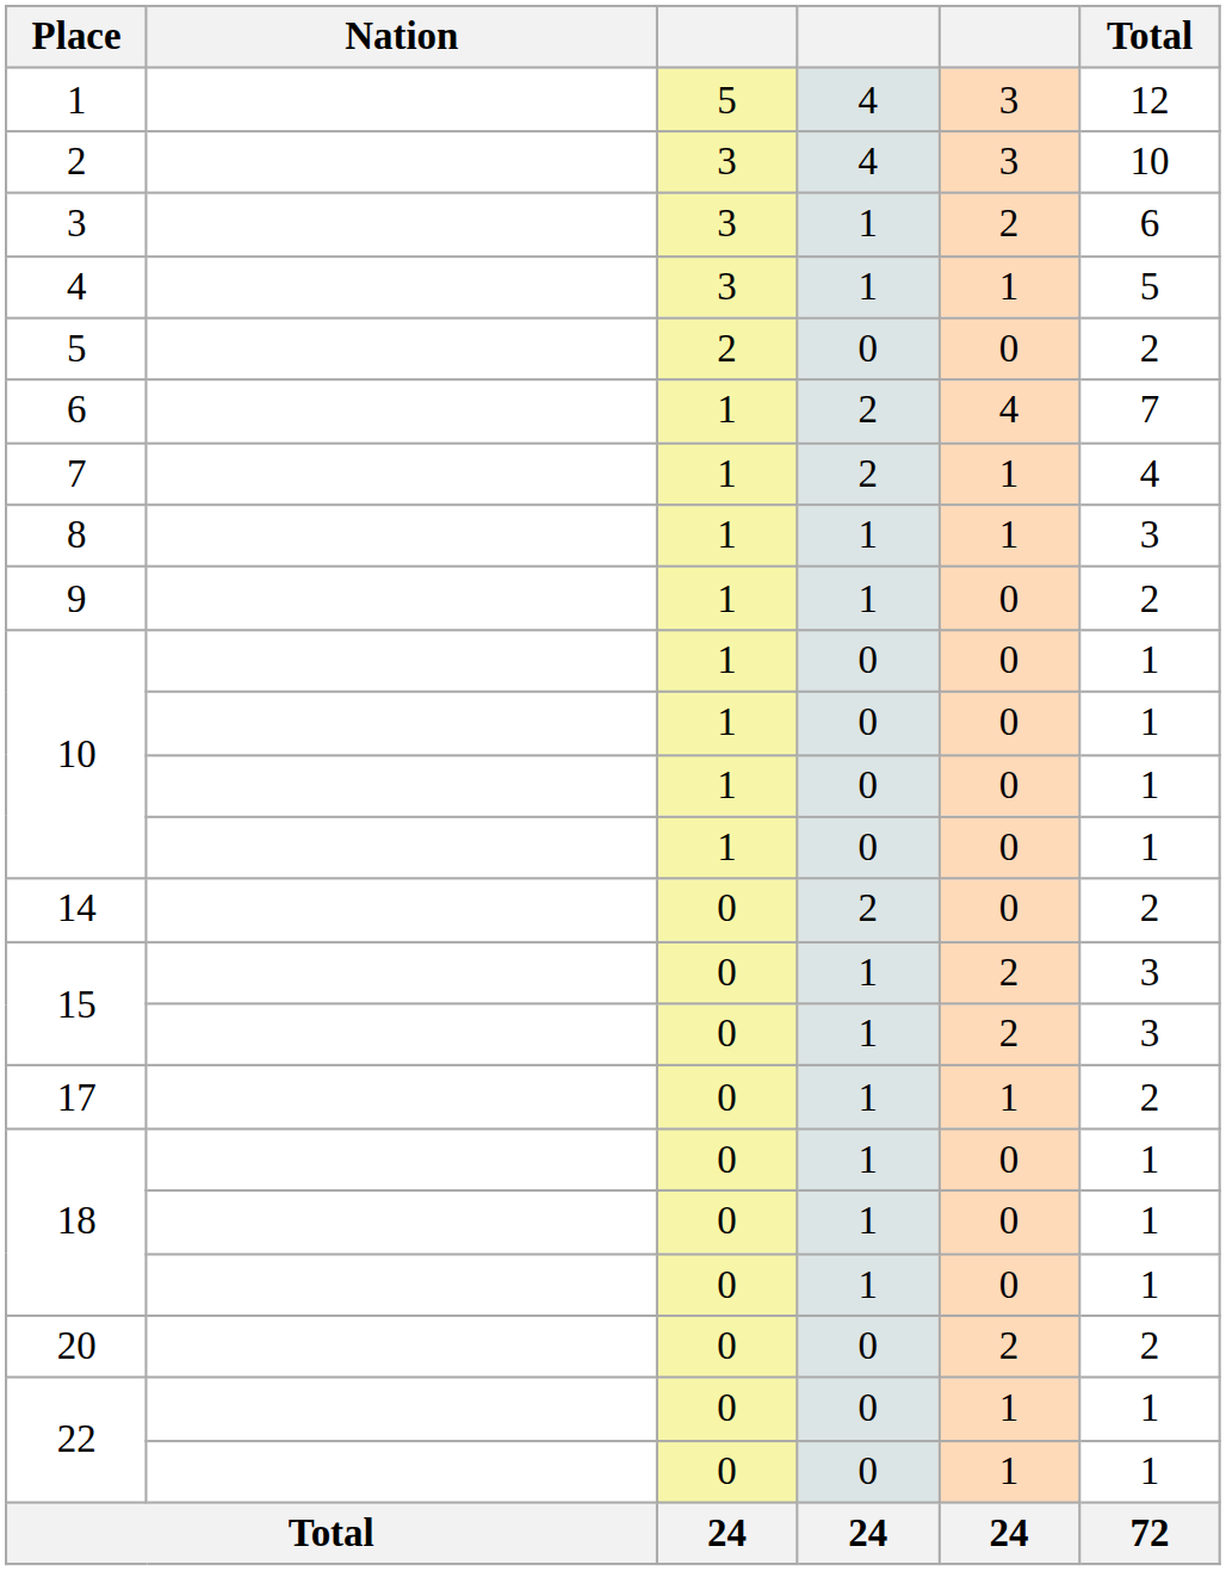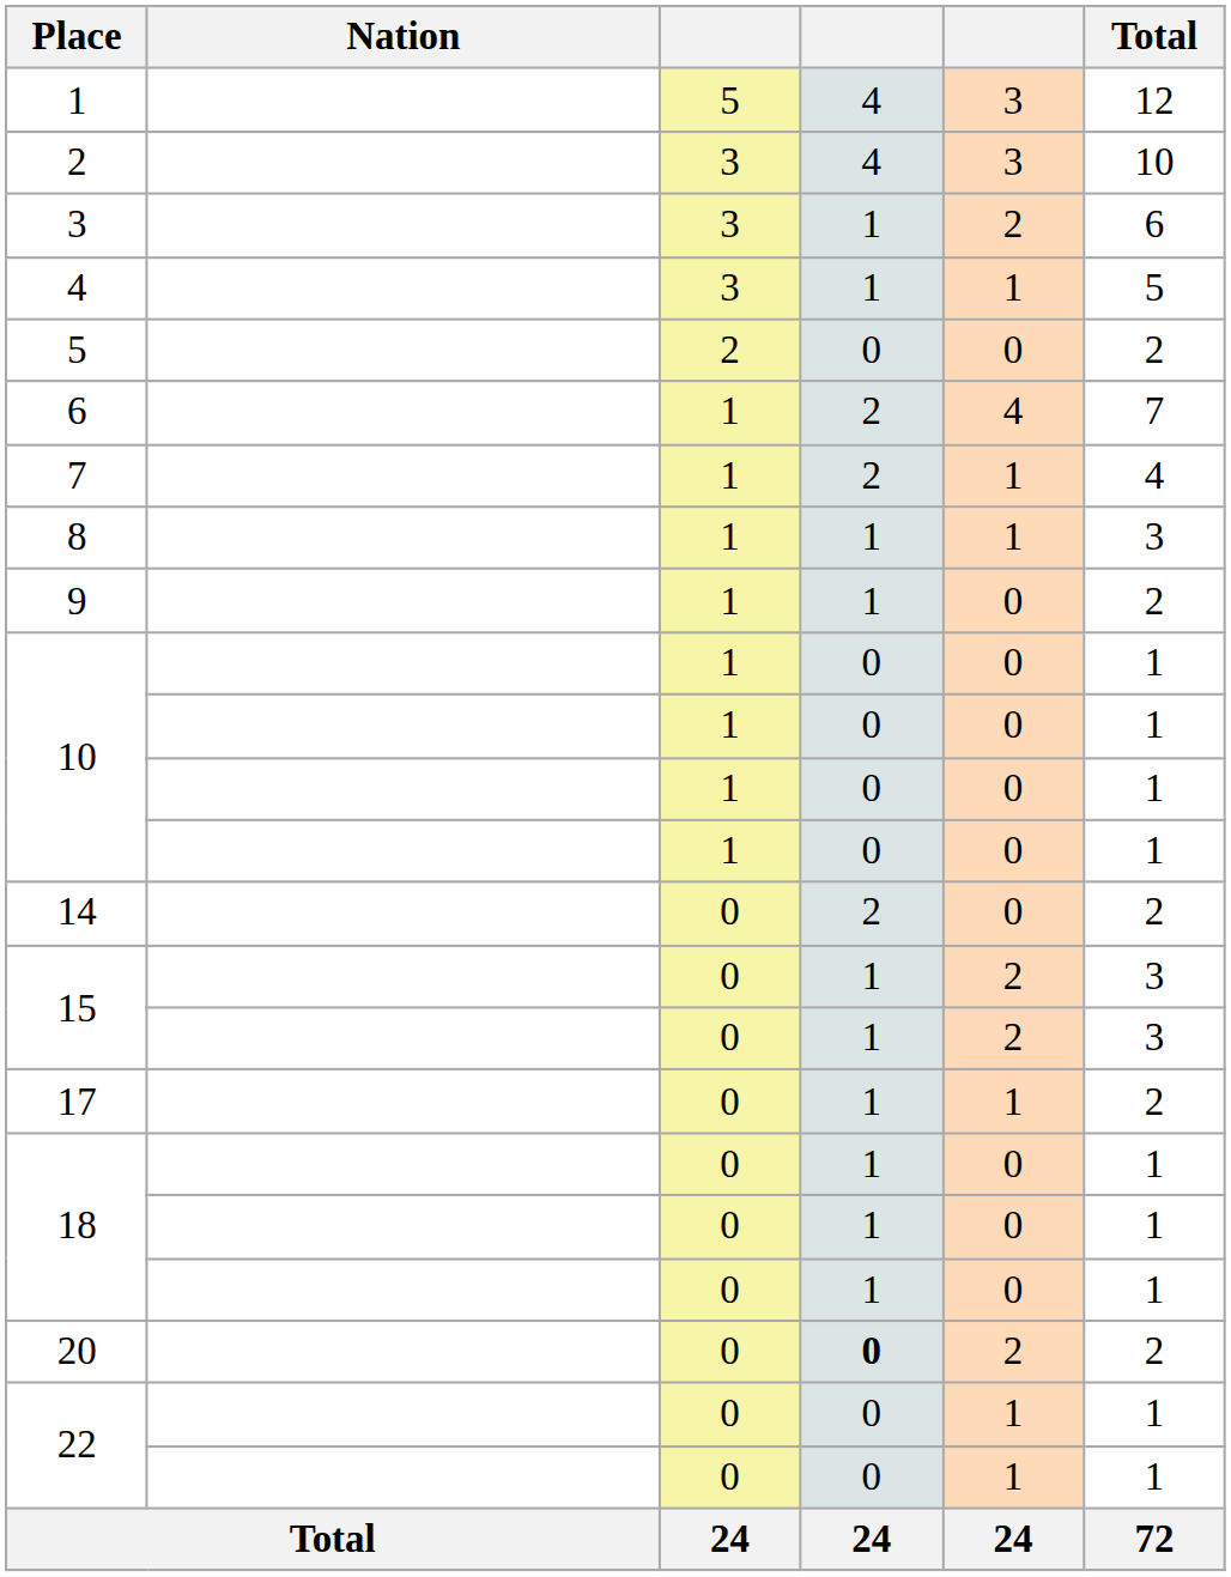20 | column 4: normal -> bold
